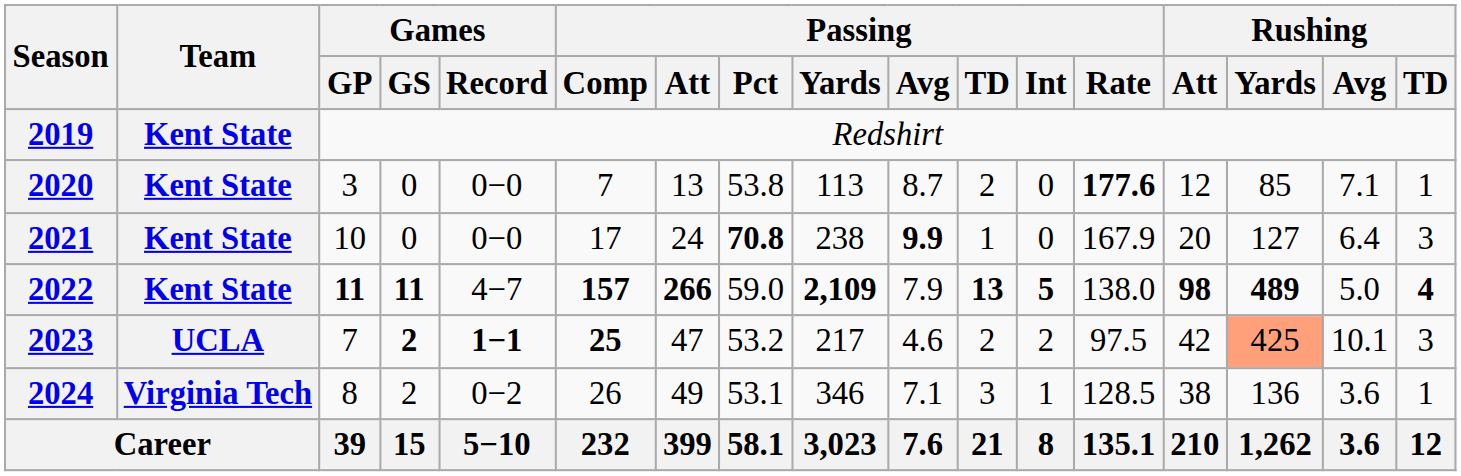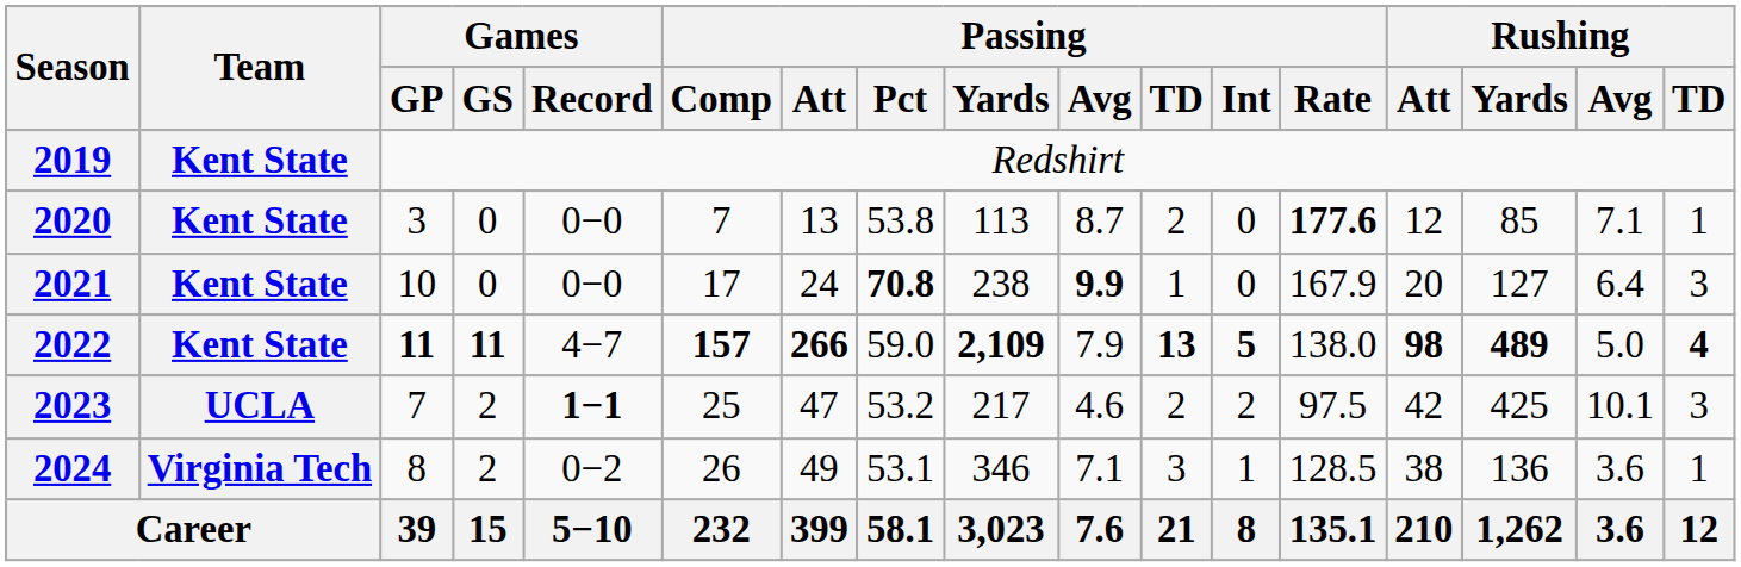2023 | Games / GS: bold -> normal
2023 | Passing / Comp: bold -> normal
2023 | Rushing / Yards: lightsalmon background -> no background
